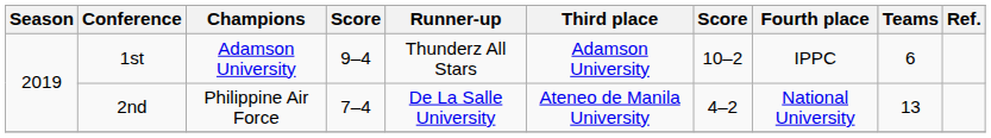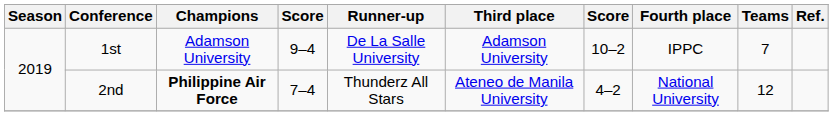1st | Runner-up: Thunderz All Stars -> De La Salle University
1st | Teams: 6 -> 7
2nd | Champions: normal -> bold
2nd | Runner-up: De La Salle University -> Thunderz All Stars
2nd | Teams: 13 -> 12
